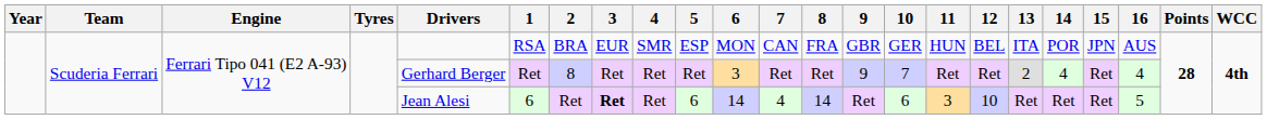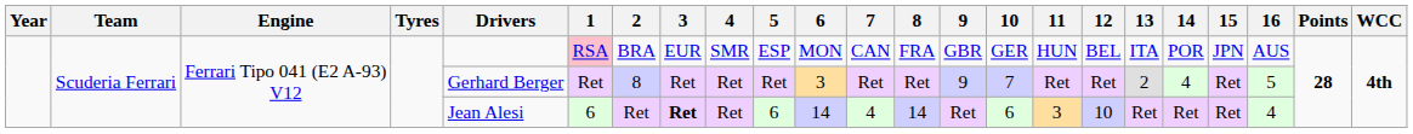row 2 | 1: no background -> pink background
row 3 | 16: 4 -> 5
row 4 | 16: 5 -> 4
